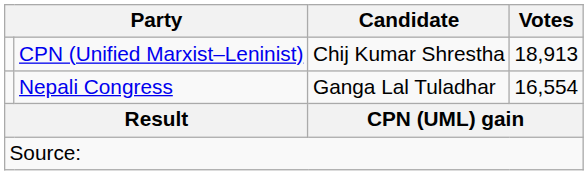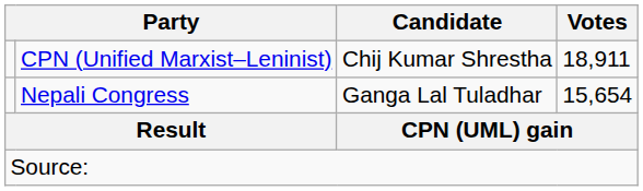CPN (Unified Marxist–Leninist) | Votes: 18,913 -> 18,911
Nepali Congress | Votes: 16,554 -> 15,654
